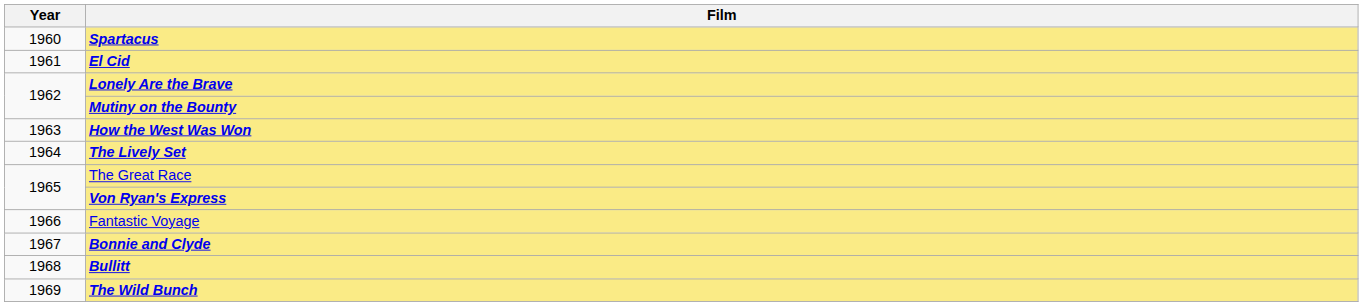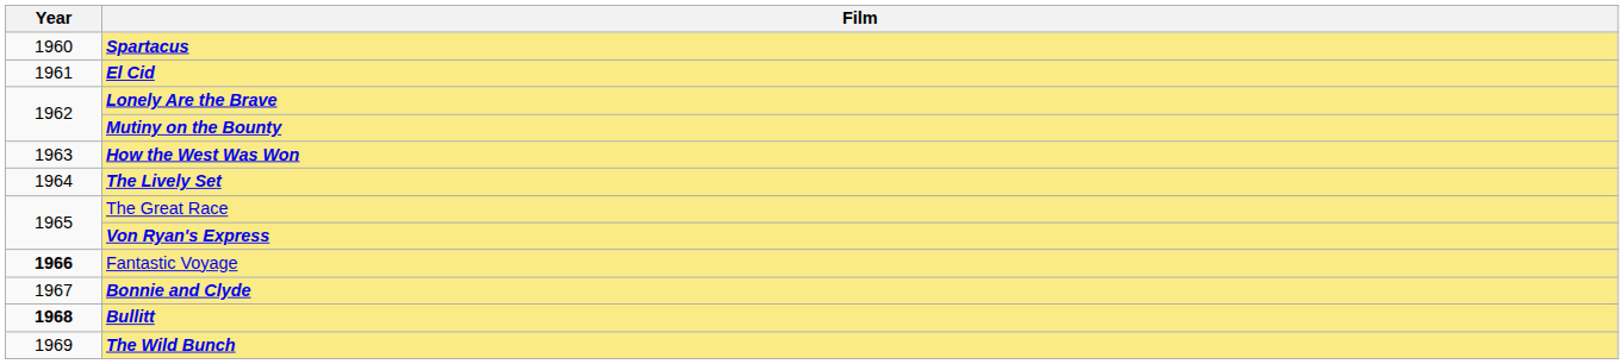Fantastic Voyage | Year: normal -> bold
Bullitt | Year: normal -> bold
